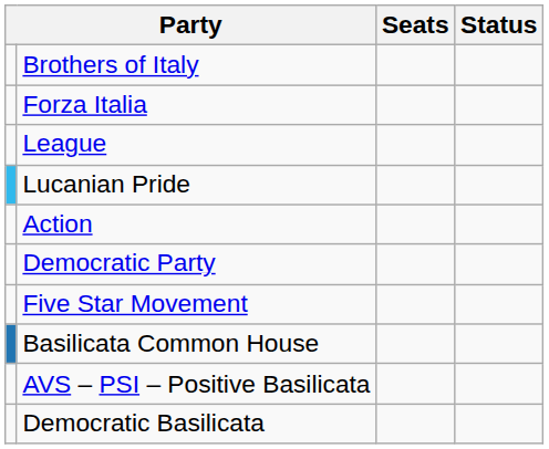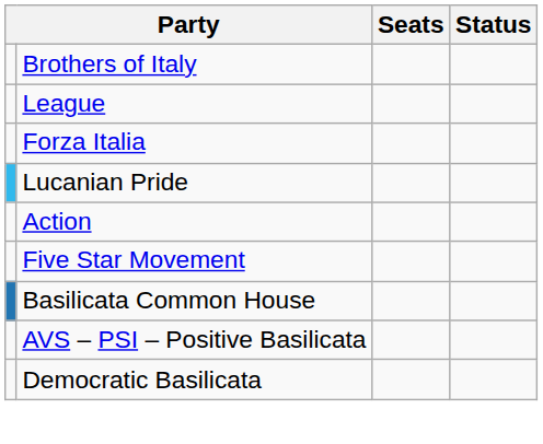rows swapped: Forza Italia <-> League
- row: Democratic Party
